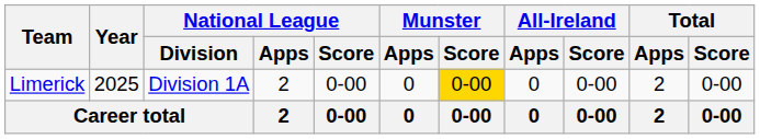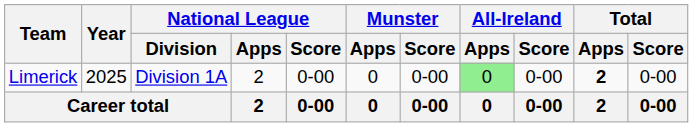Limerick | Munster / Score: gold background -> no background
Limerick | All-Ireland / Apps: no background -> lightgreen background
Limerick | Total / Apps: normal -> bold
